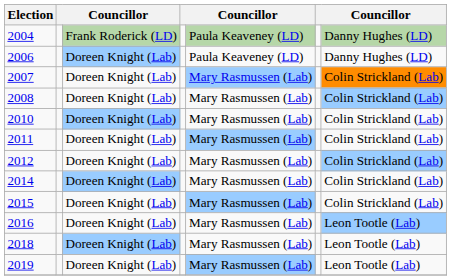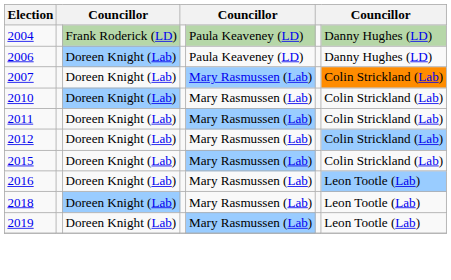- row: 2008 | Doreen Knight (Lab) | Mary Rasmussen (Lab) | Colin Strickland (Lab)
- row: 2014 | Doreen Knight (Lab) | Mary Rasmussen (Lab) | Colin Strickland (Lab)
